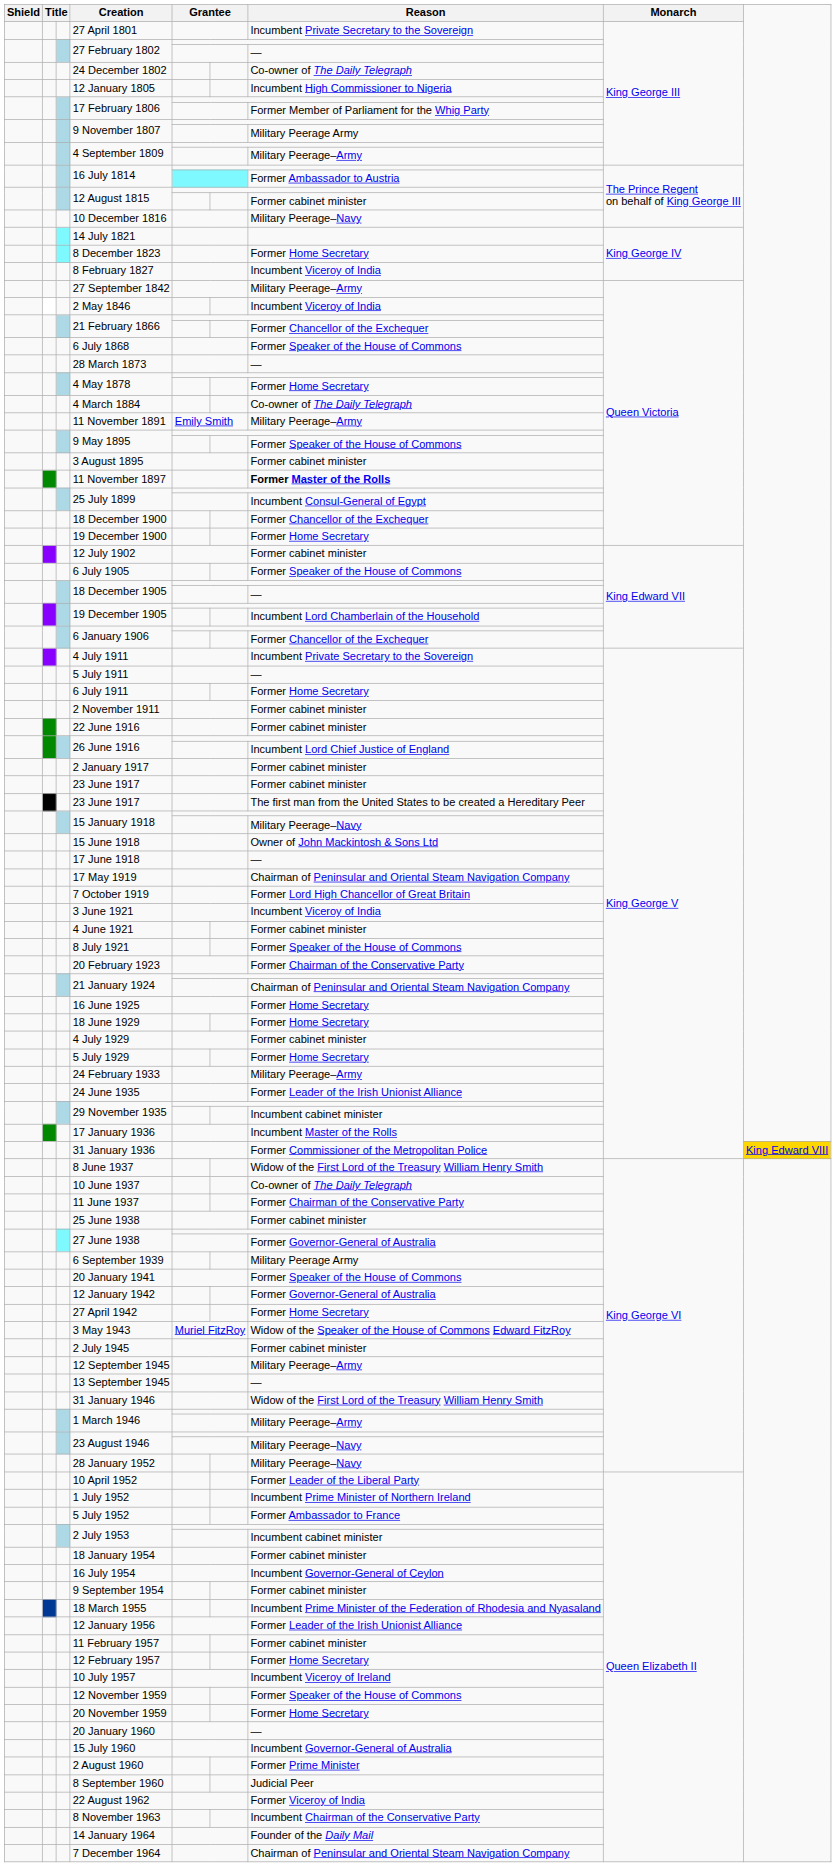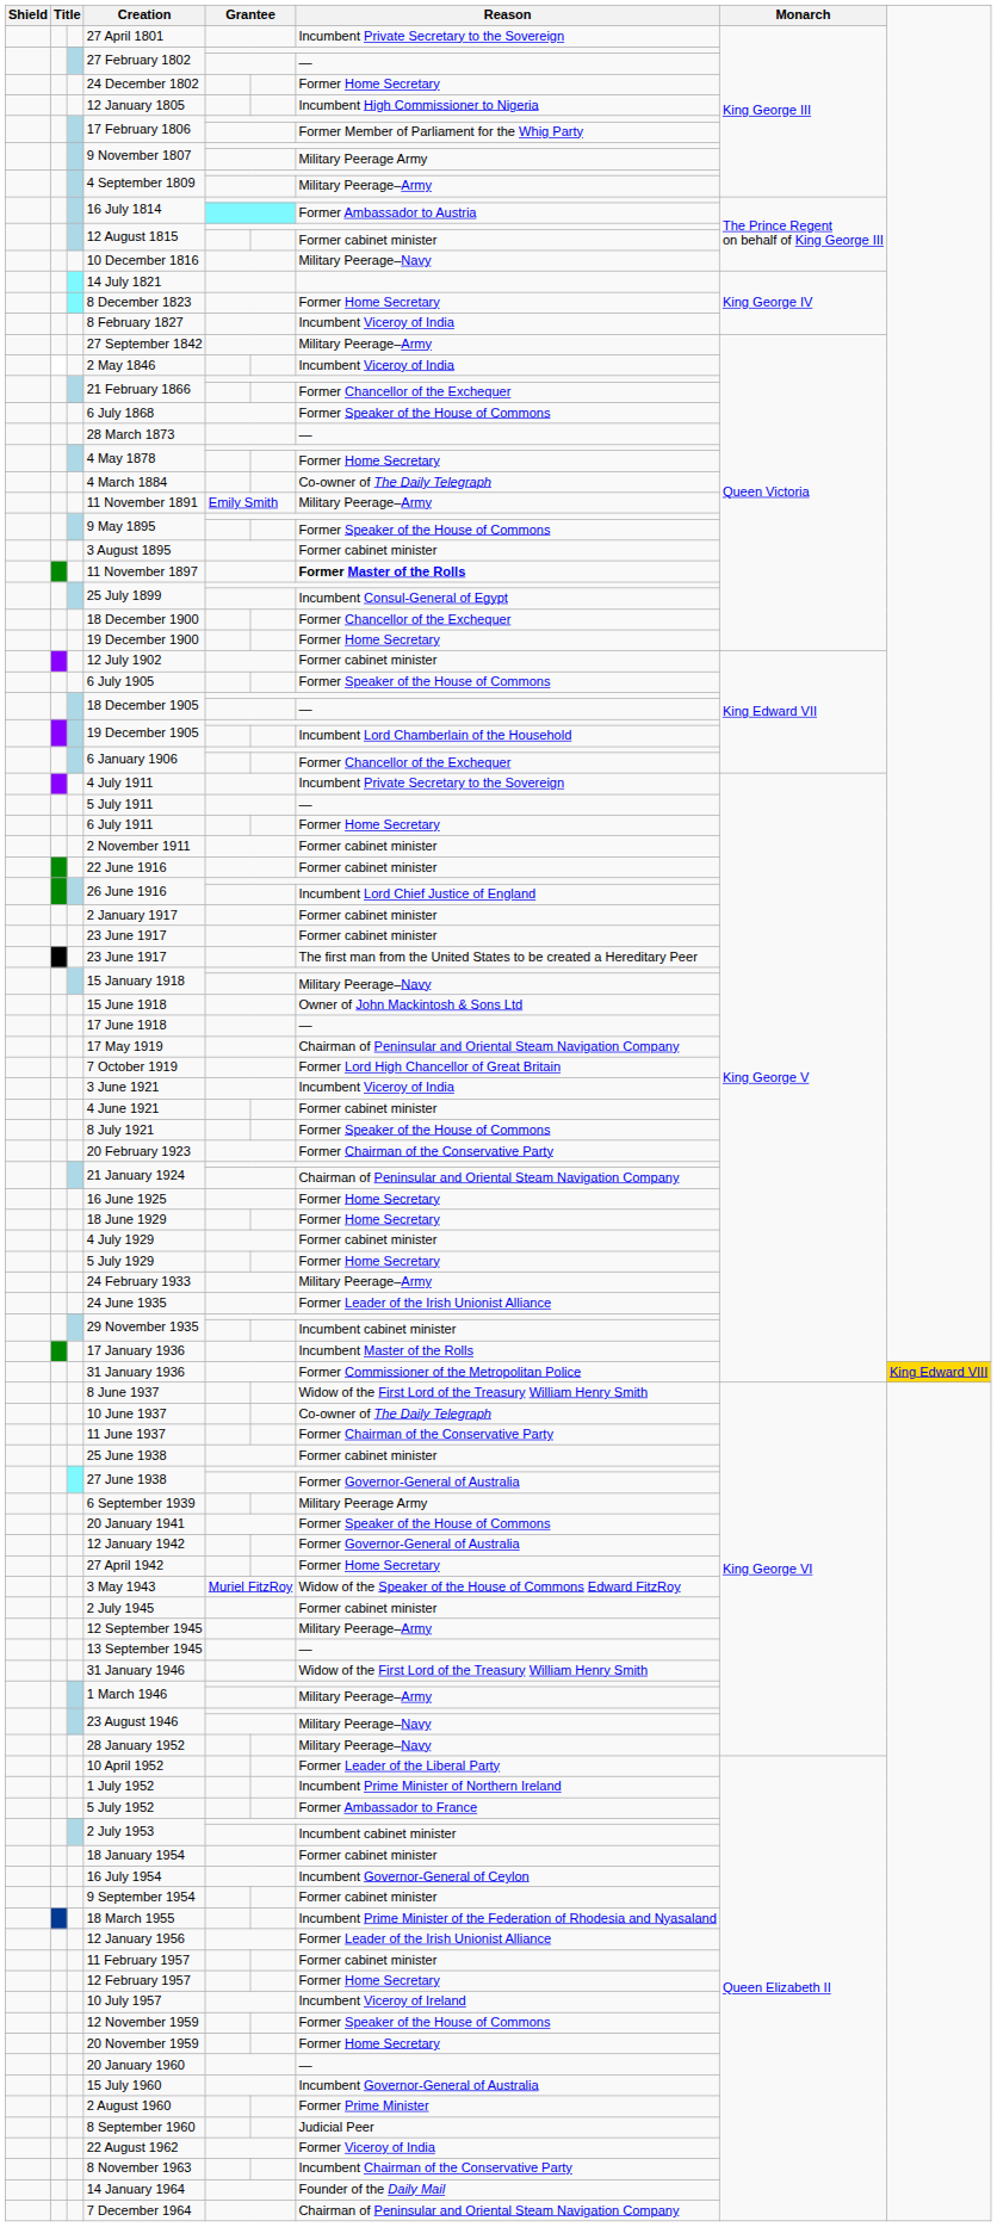24 December 1802 | Reason: Co-owner of The Daily Telegraph -> Former Home Secretary
